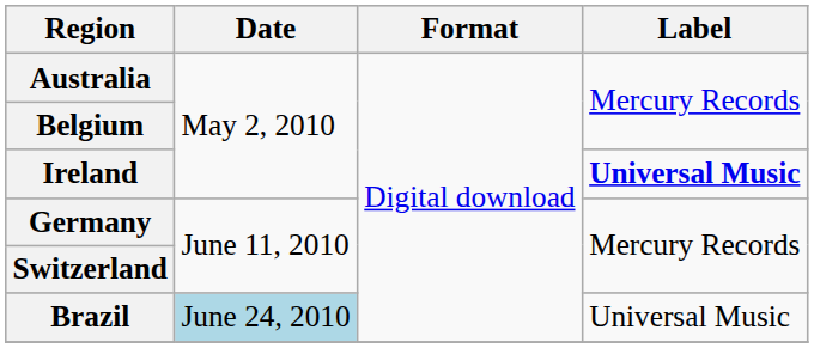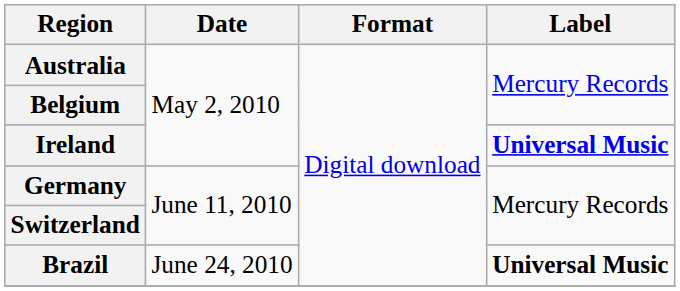Brazil | Date: lightblue background -> no background
Brazil | Label: normal -> bold
